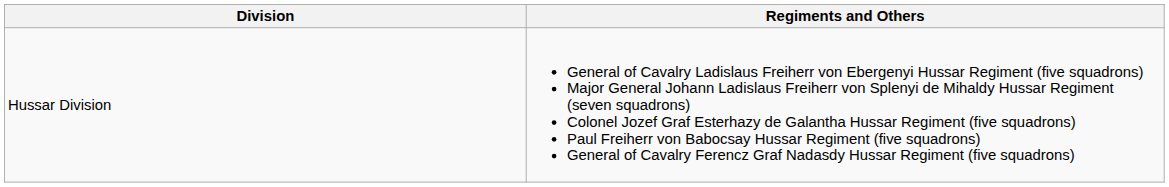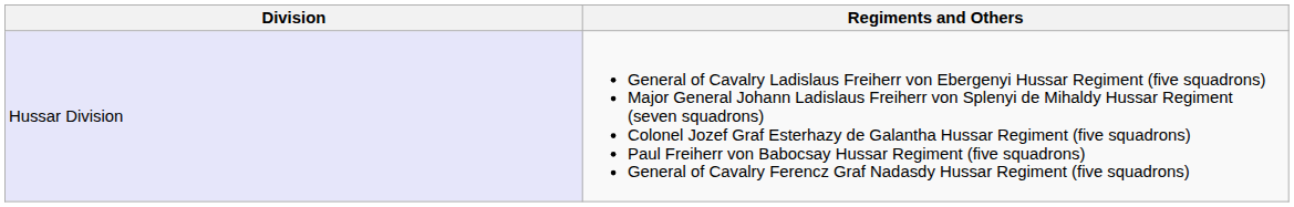Hussar Division | Division: no background -> lavender background
